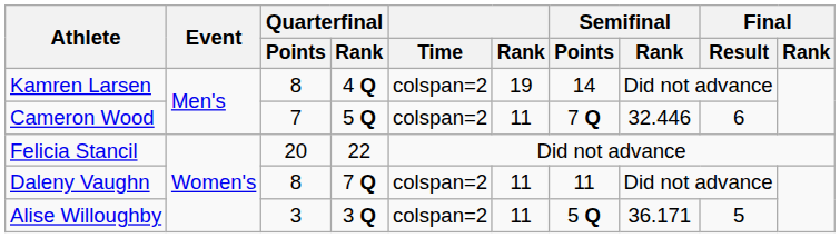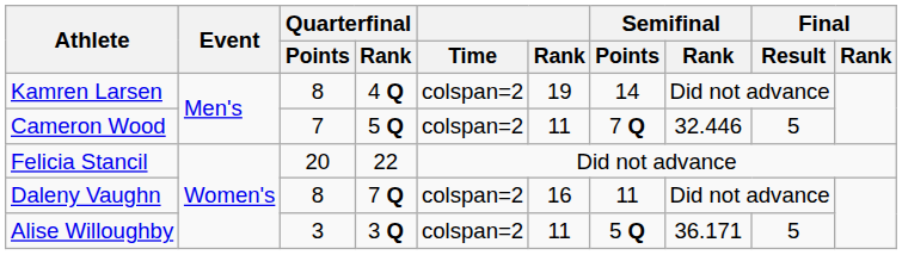Cameron Wood | Final / Result: 6 -> 5
Daleny Vaughn | Rank: 11 -> 16
